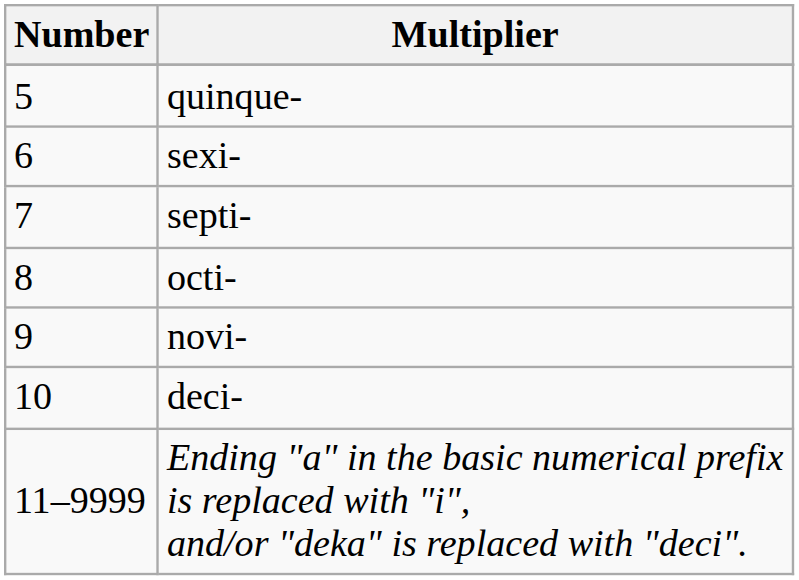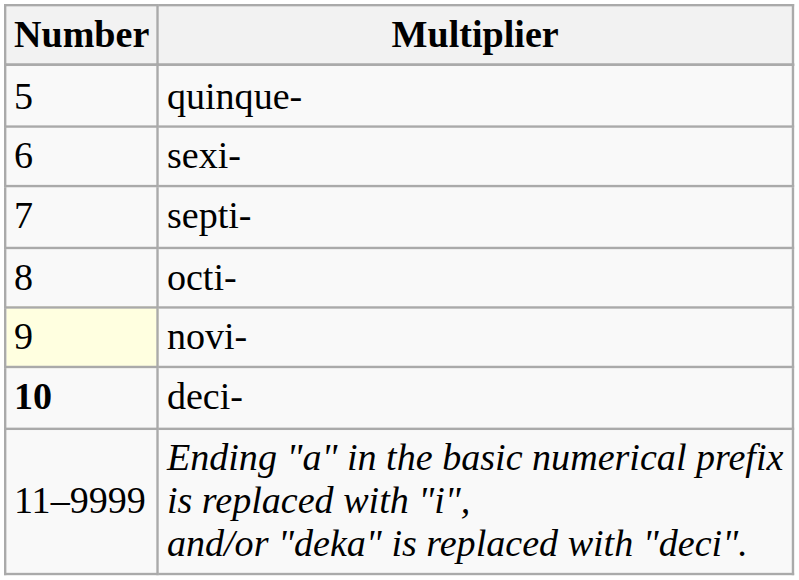novi- | Number: no background -> lightyellow background
deci- | Number: normal -> bold
